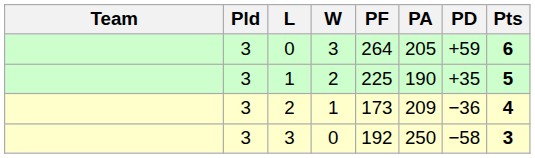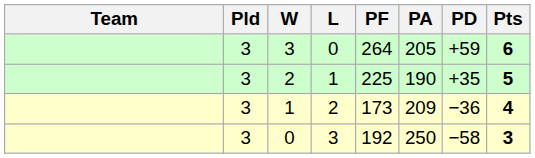columns swapped: W <-> L
